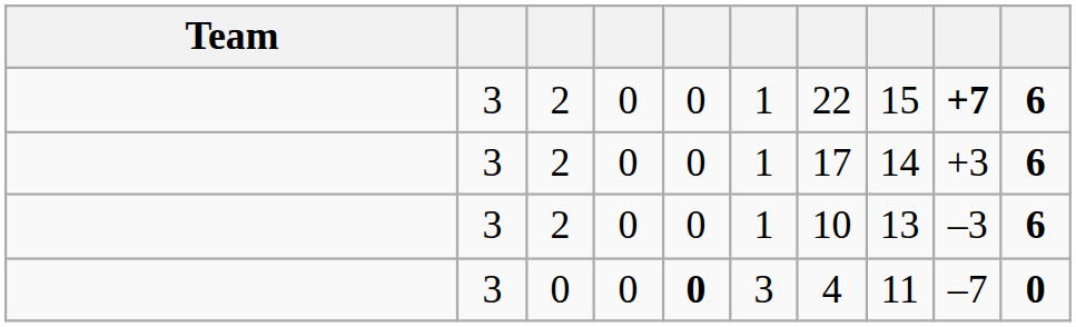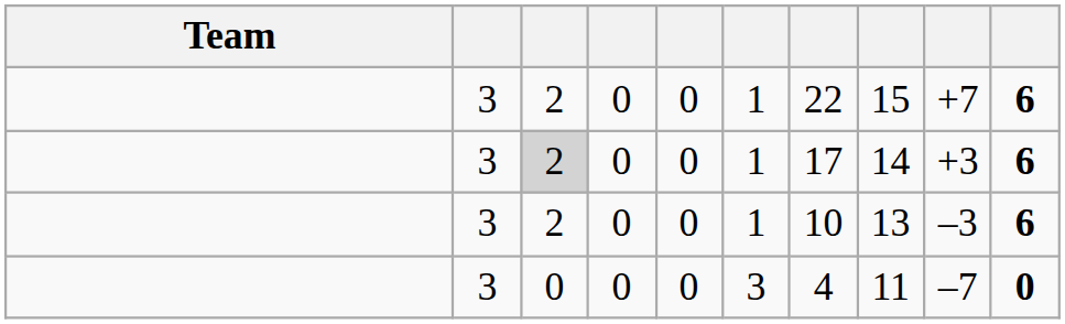row 2 | column 9: bold -> normal
row 3 | column 3: no background -> lightgrey background
row 5 | column 5: bold -> normal
